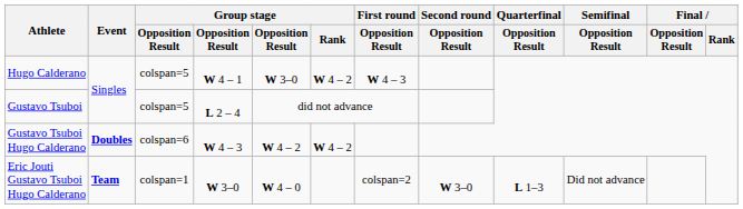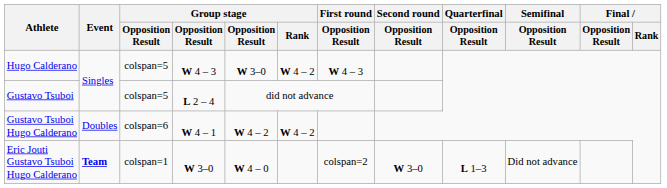Hugo Calderano | column 4: W 4 – 1 -> W 4 – 3
Gustavo Tsuboi Hugo Calderano | Event: bold -> normal
Gustavo Tsuboi Hugo Calderano | column 4: W 4 – 3 -> W 4 – 1
